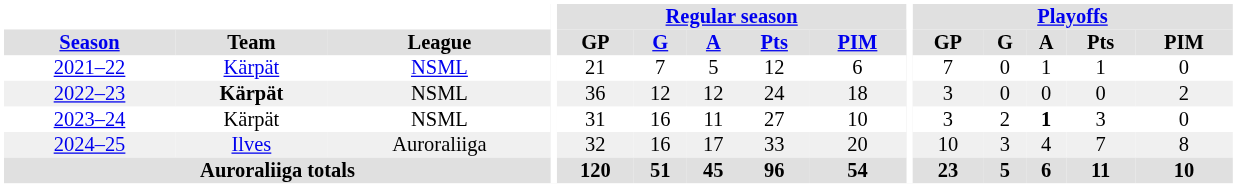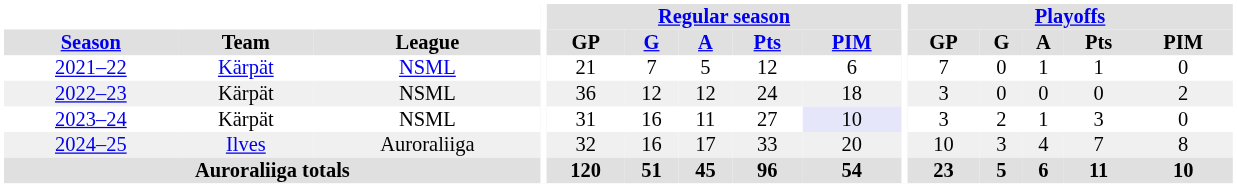2022–23 | Team: bold -> normal
2023–24 | Regular season / PIM: no background -> lavender background
2023–24 | Playoffs / A: bold -> normal
